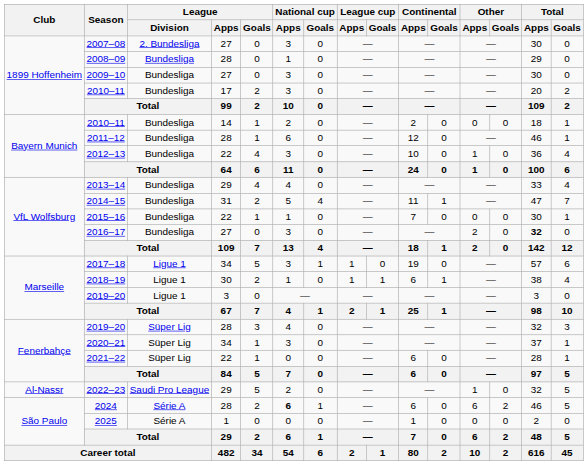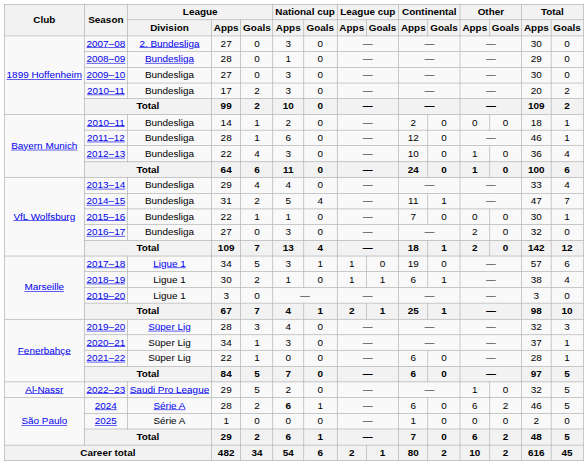2016–17 | Total / Apps: bold -> normal
